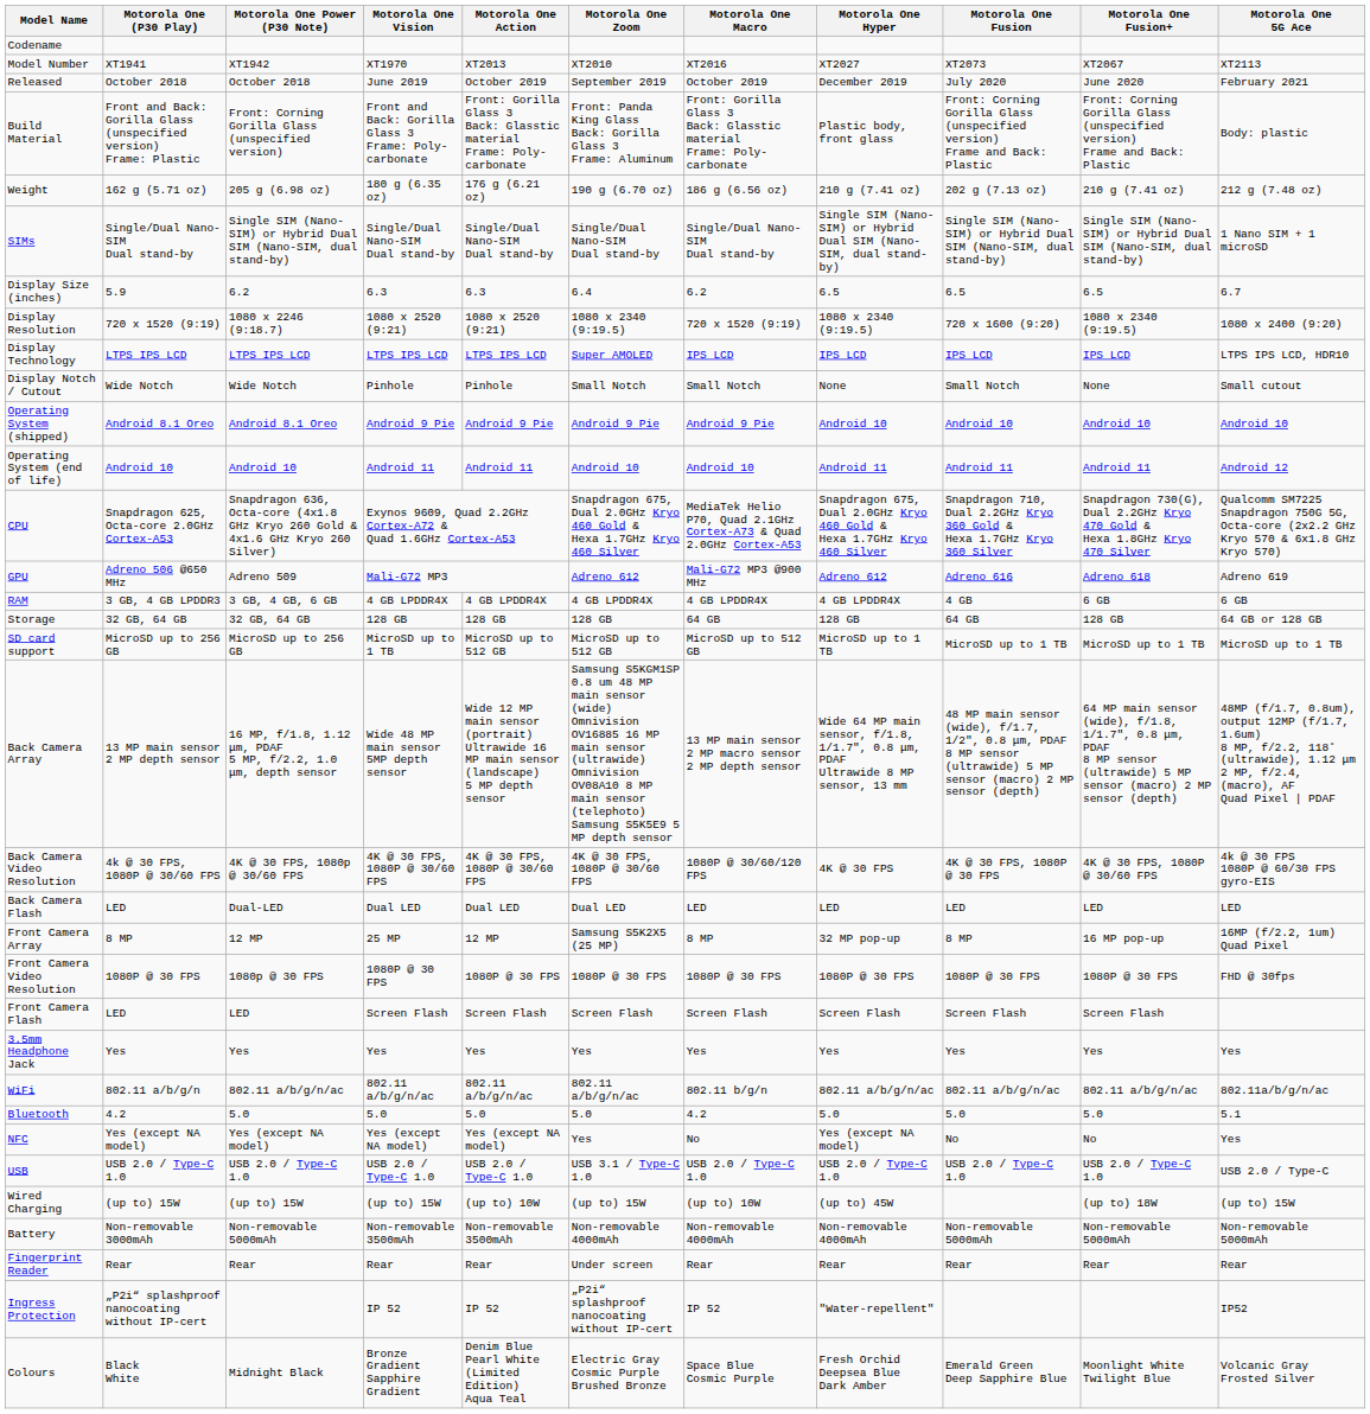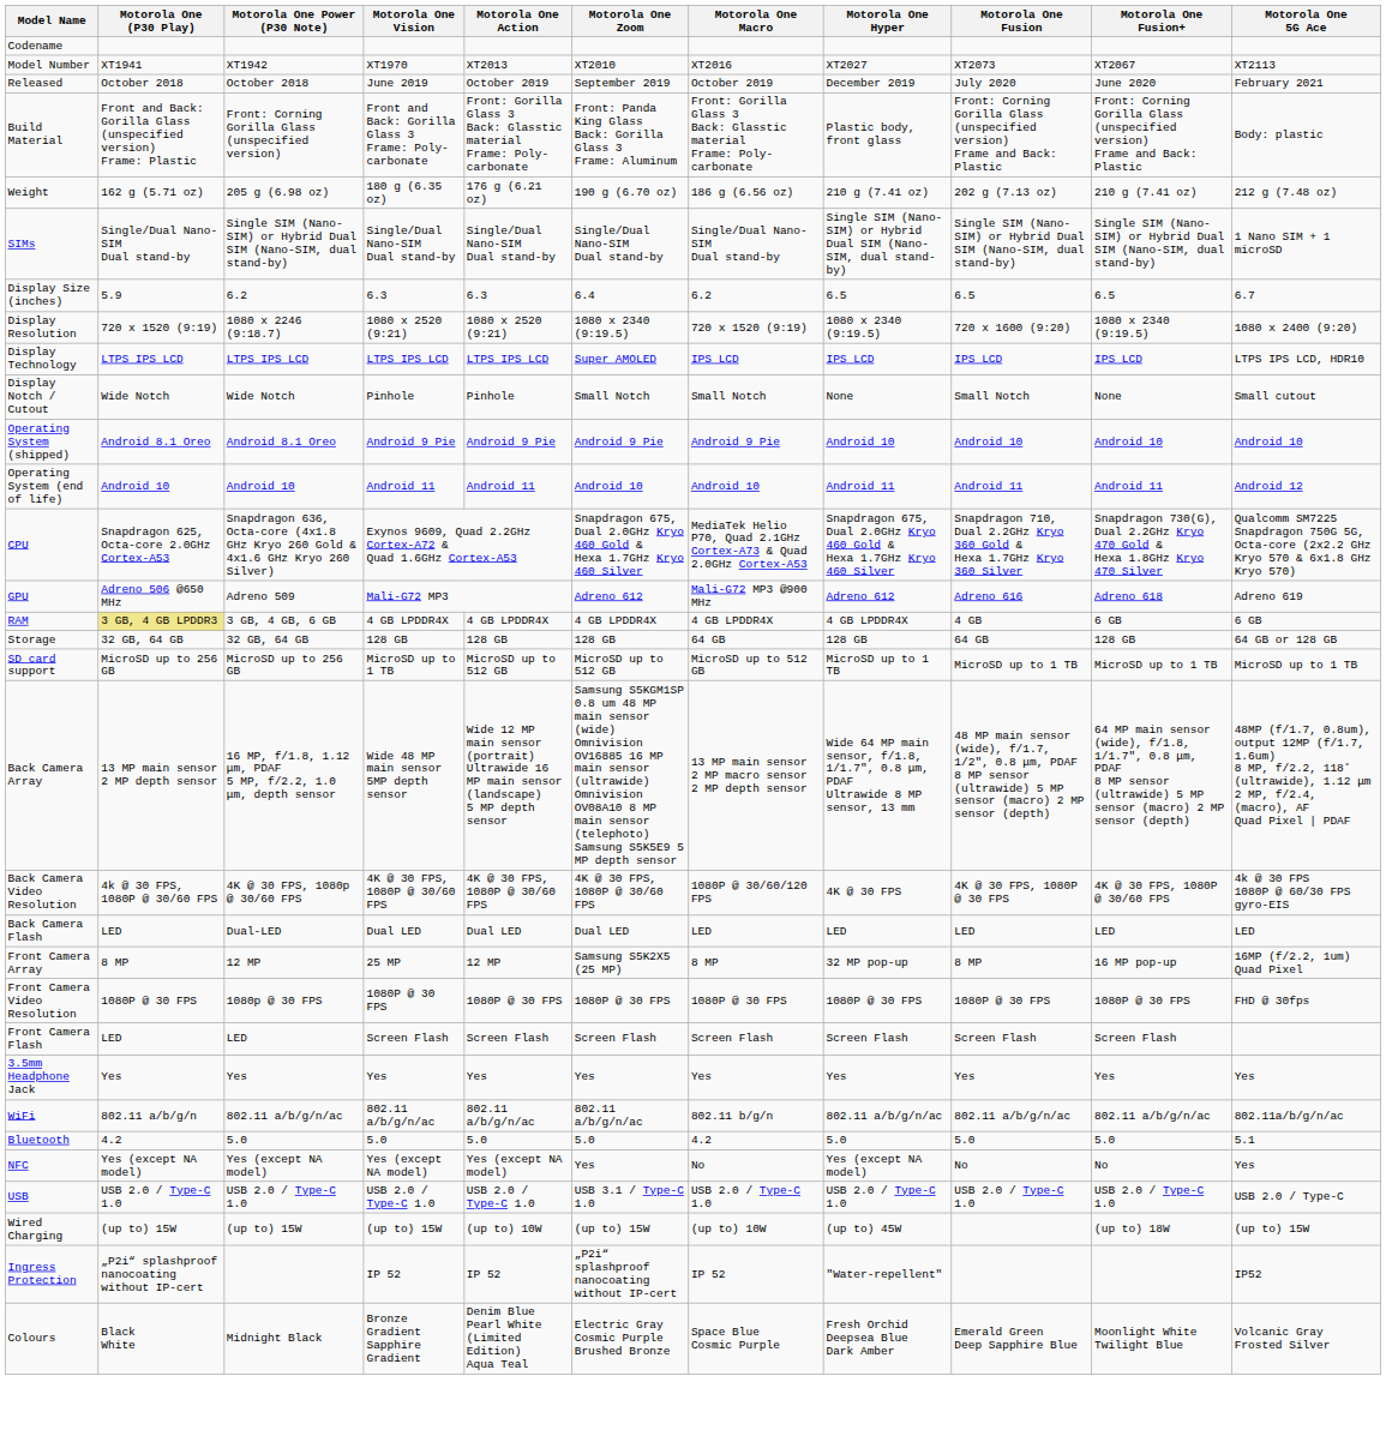RAM | Motorola One (P30 Play): no background -> khaki background
- row: Battery | Non-removable 3000mAh | Non-removable 5000mAh | Non-removable 3500mAh | Non-removable 3500mAh | Non-removable 4000mAh | Non-removable 4000mAh | Non-removable 4000mAh | Non-removable 5000mAh | Non-removable 5000mAh | Non-removable 5000mAh
- row: Fingerprint Reader | Rear | Rear | Rear | Rear | Under screen | Rear | Rear | Rear | Rear | Rear
